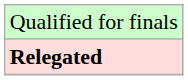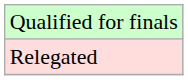row 2 | column 1: bold -> normal
